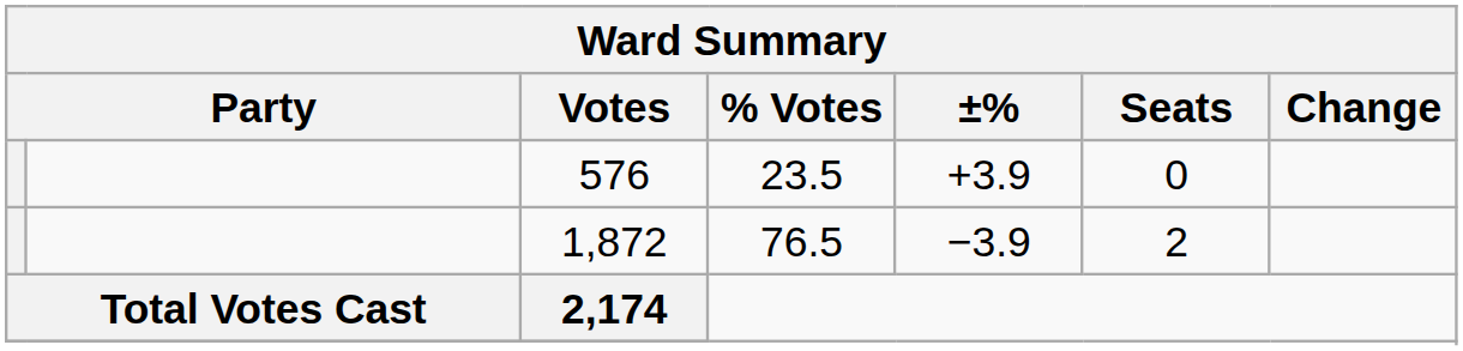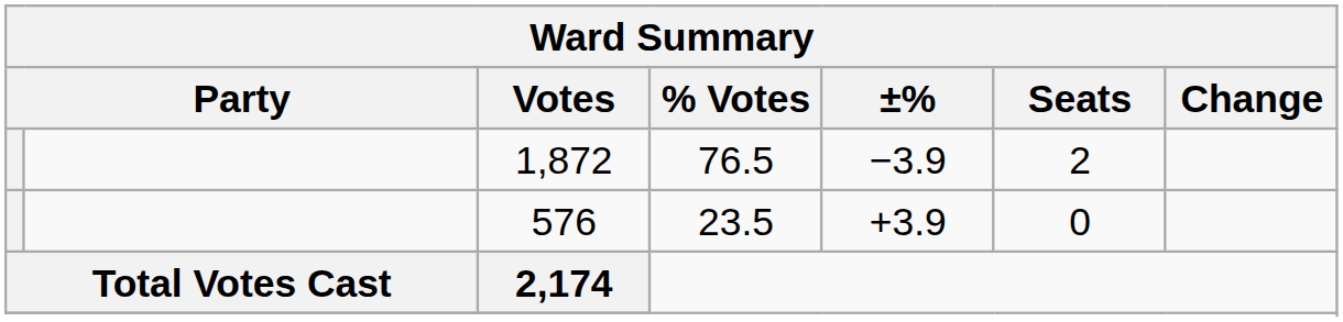rows swapped: 1,872 <-> 576
